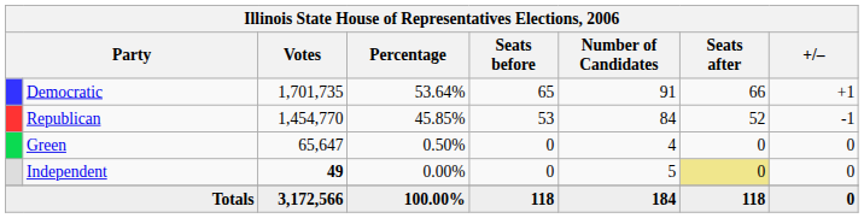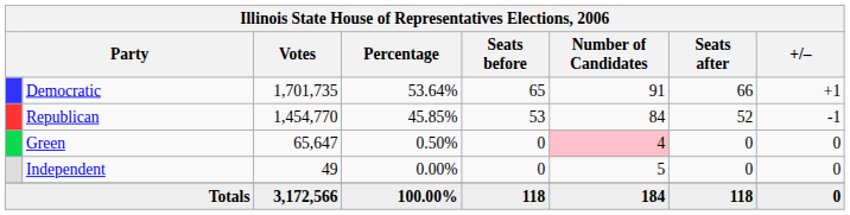Green | Number of Candidates: no background -> pink background
Independent | Votes: bold -> normal
Independent | Seats after: khaki background -> no background
